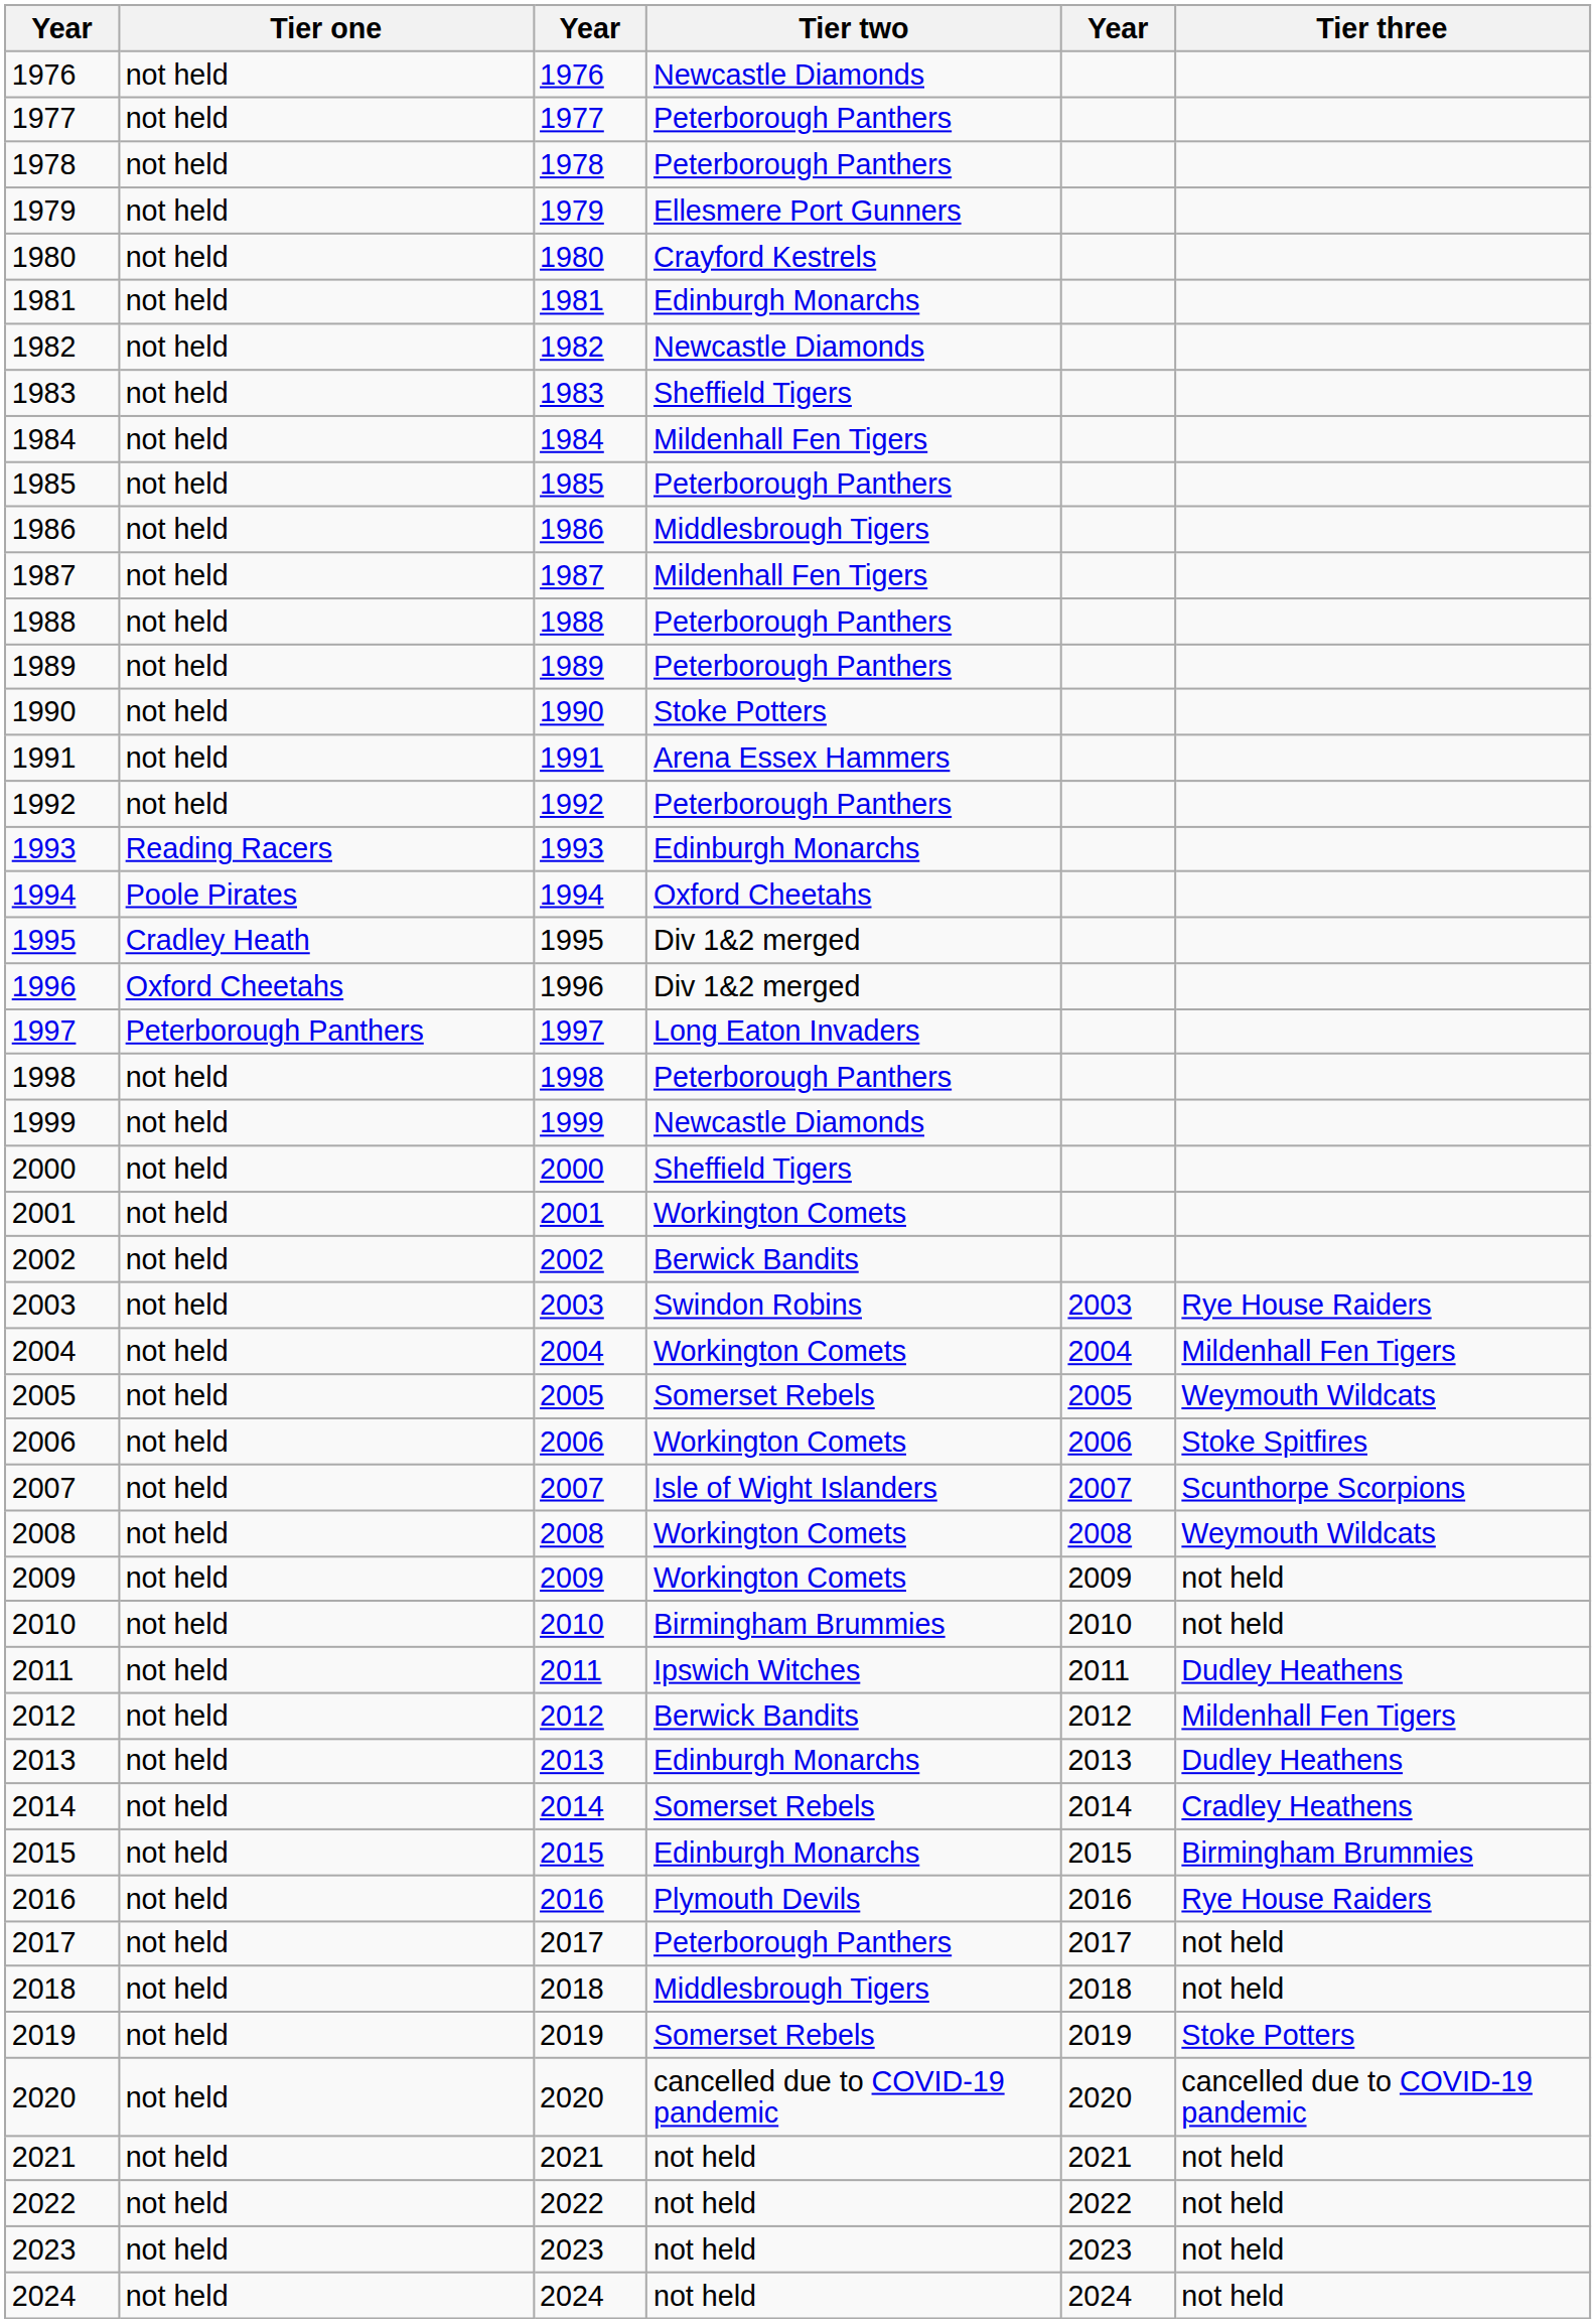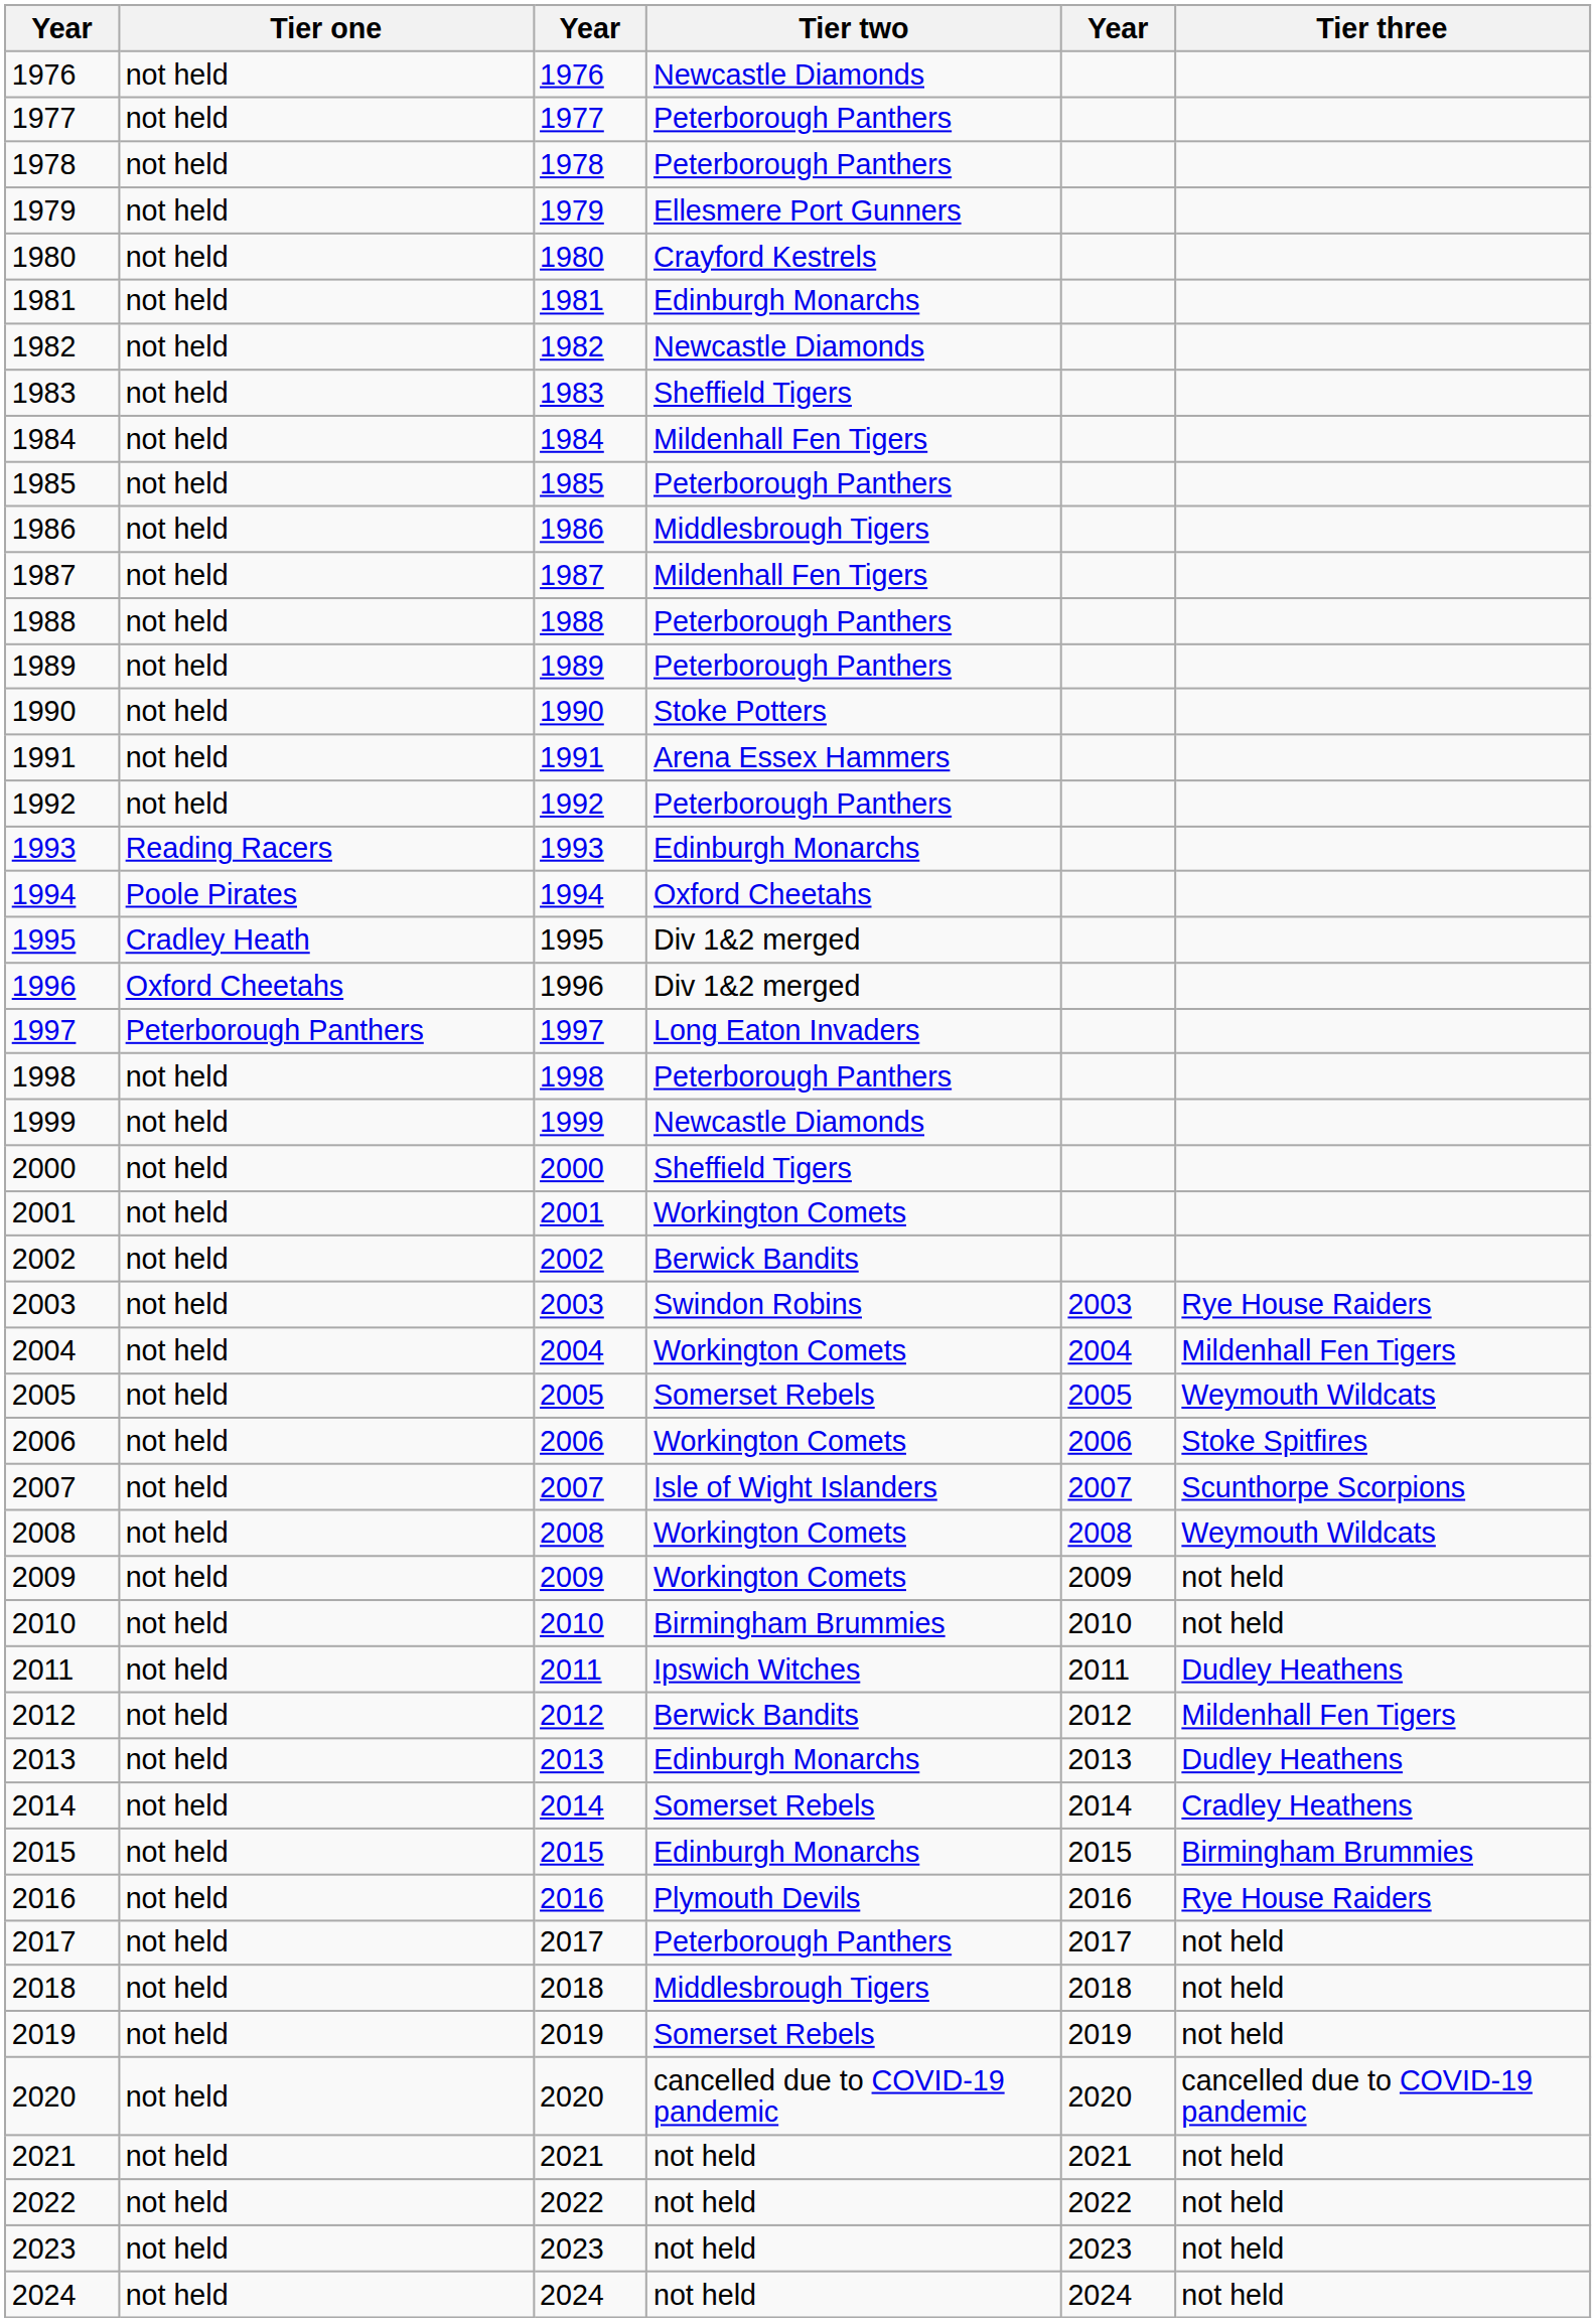row 45 | Tier three: Stoke Potters -> not held
